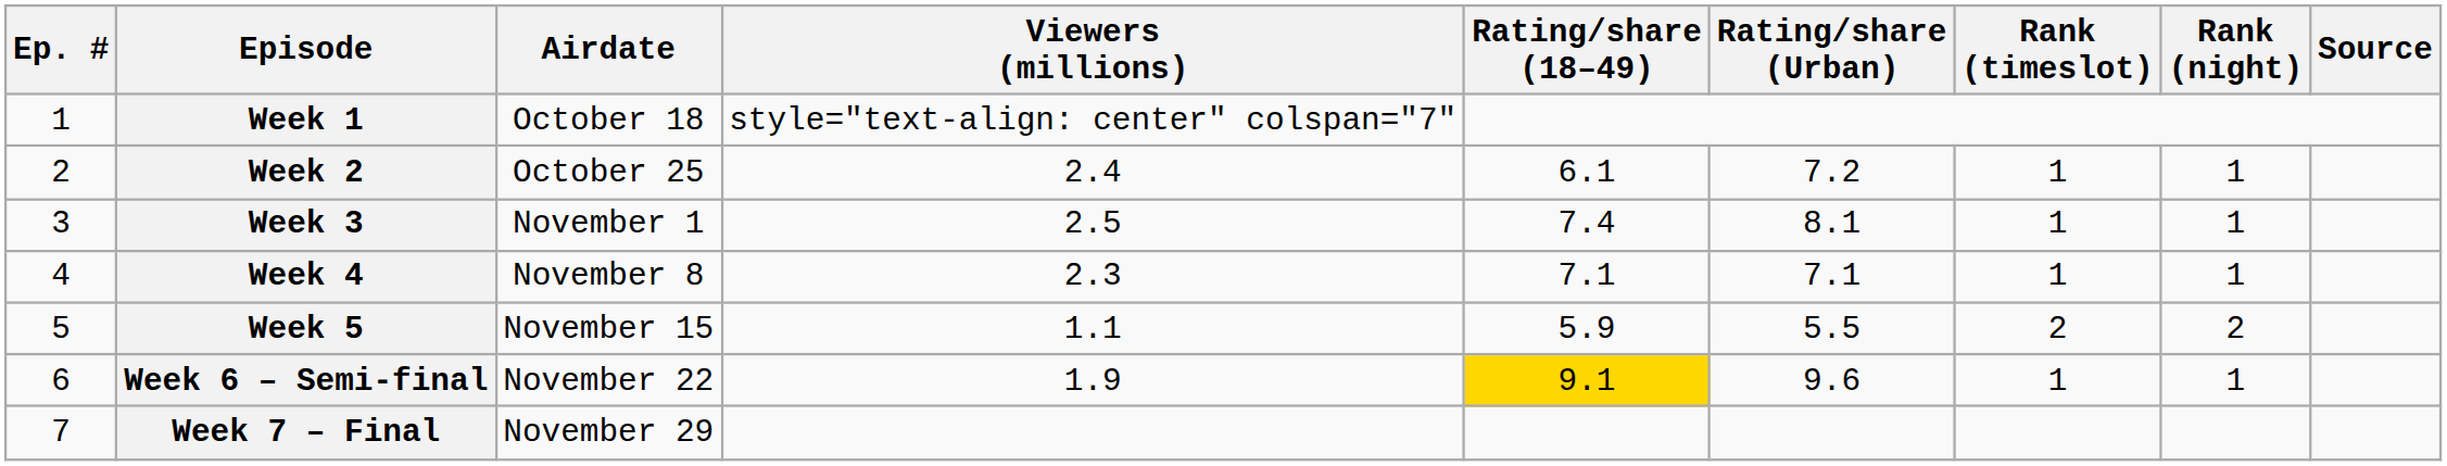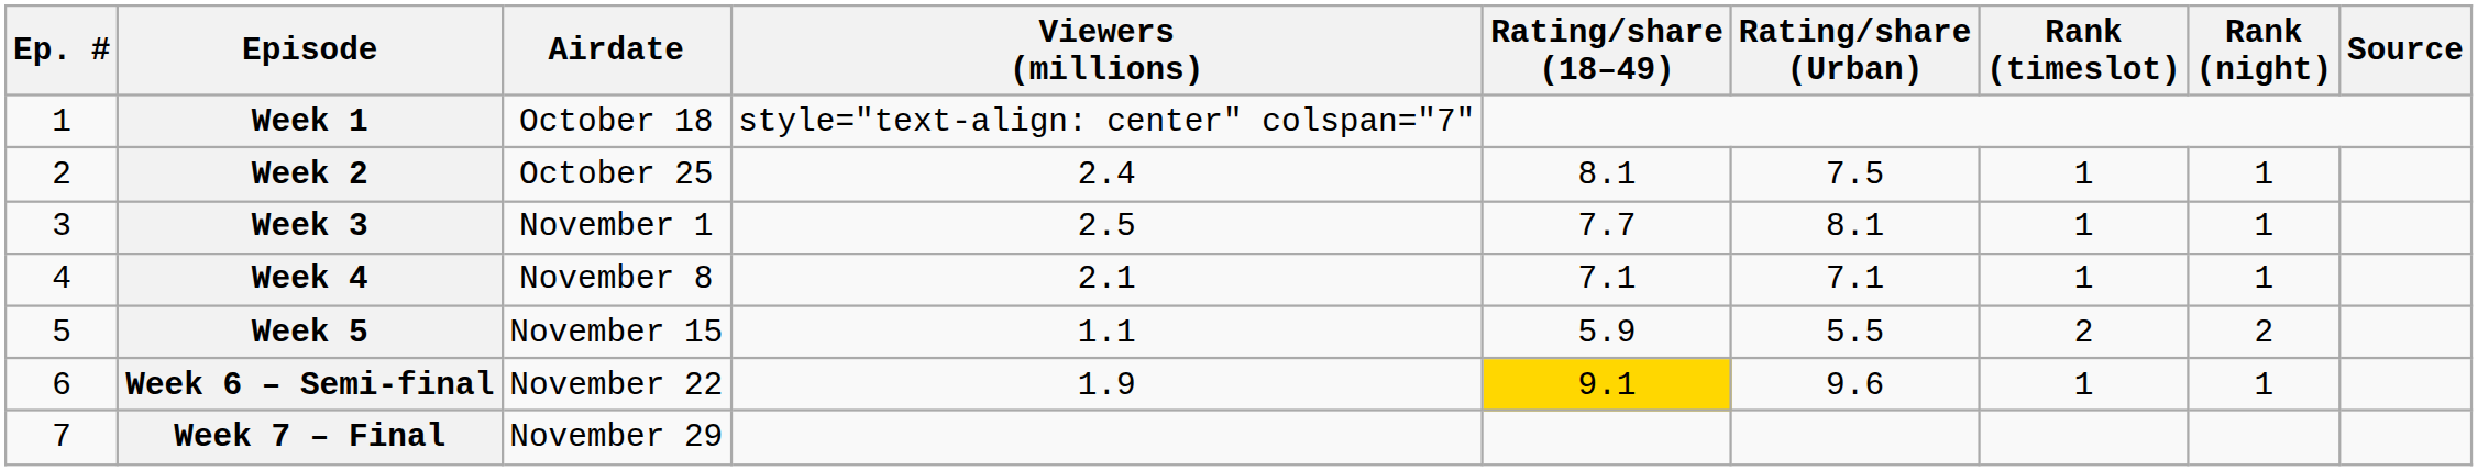Week 2 | Rating/share (18–49): 6.1 -> 8.1
Week 2 | Rating/share (Urban): 7.2 -> 7.5
Week 3 | Rating/share (18–49): 7.4 -> 7.7
Week 4 | Viewers (millions): 2.3 -> 2.1
